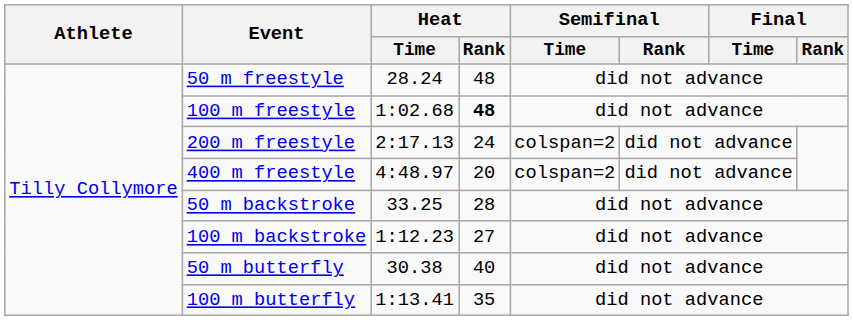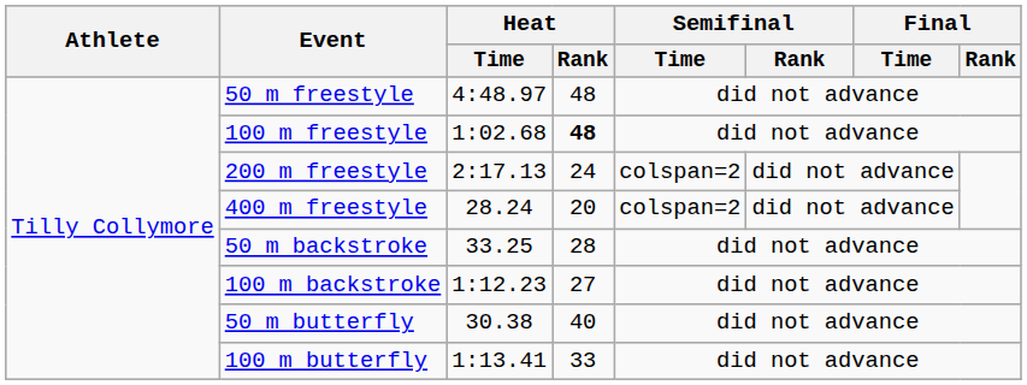50 m freestyle | Heat / Time: 28.24 -> 4:48.97
400 m freestyle | Heat / Time: 4:48.97 -> 28.24
100 m butterfly | Heat / Rank: 35 -> 33
